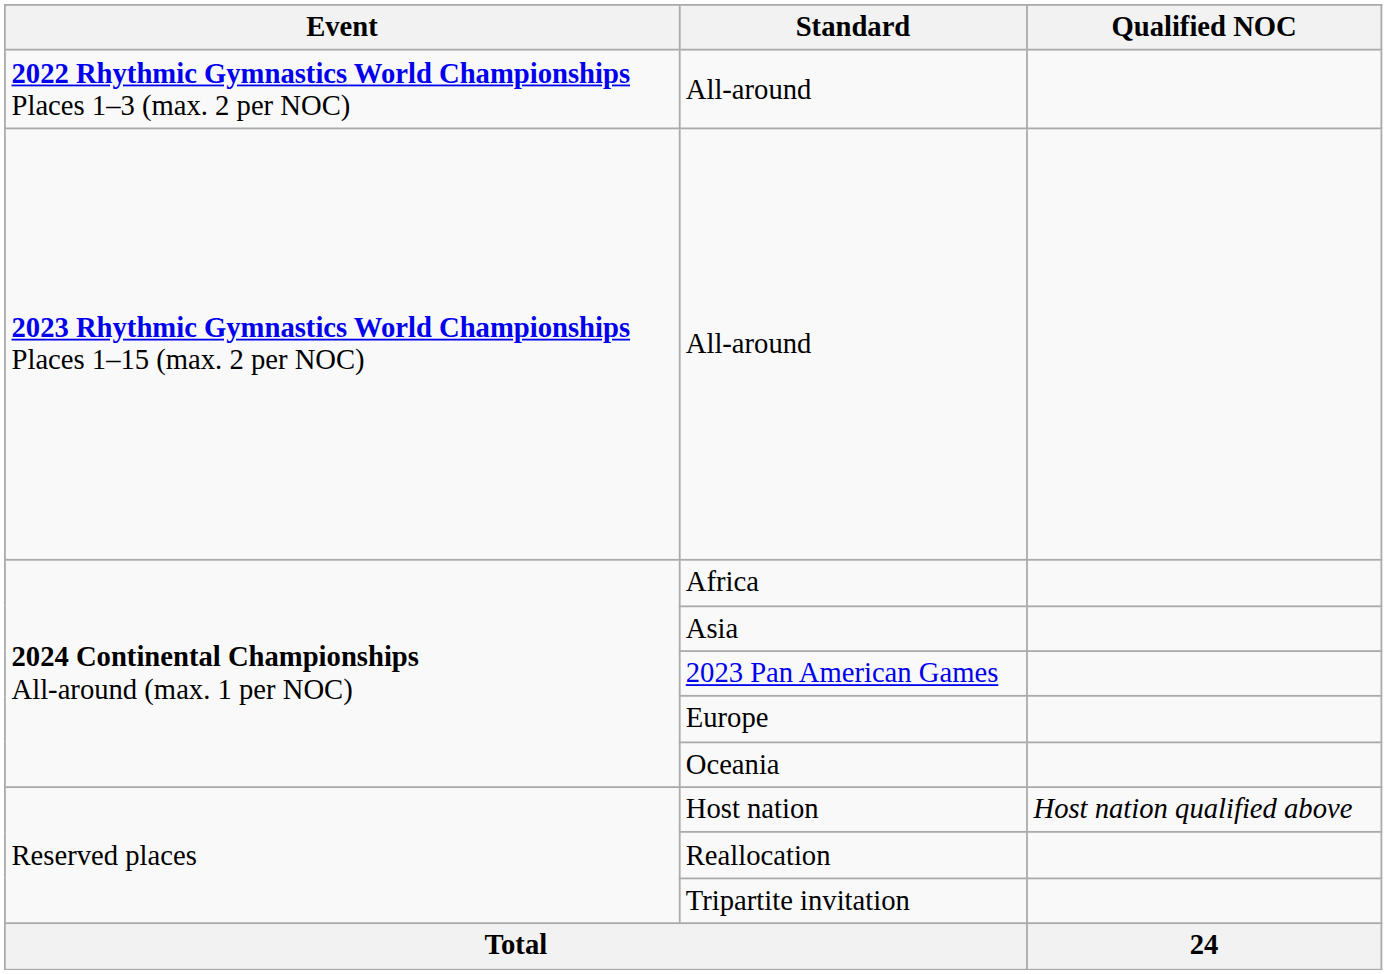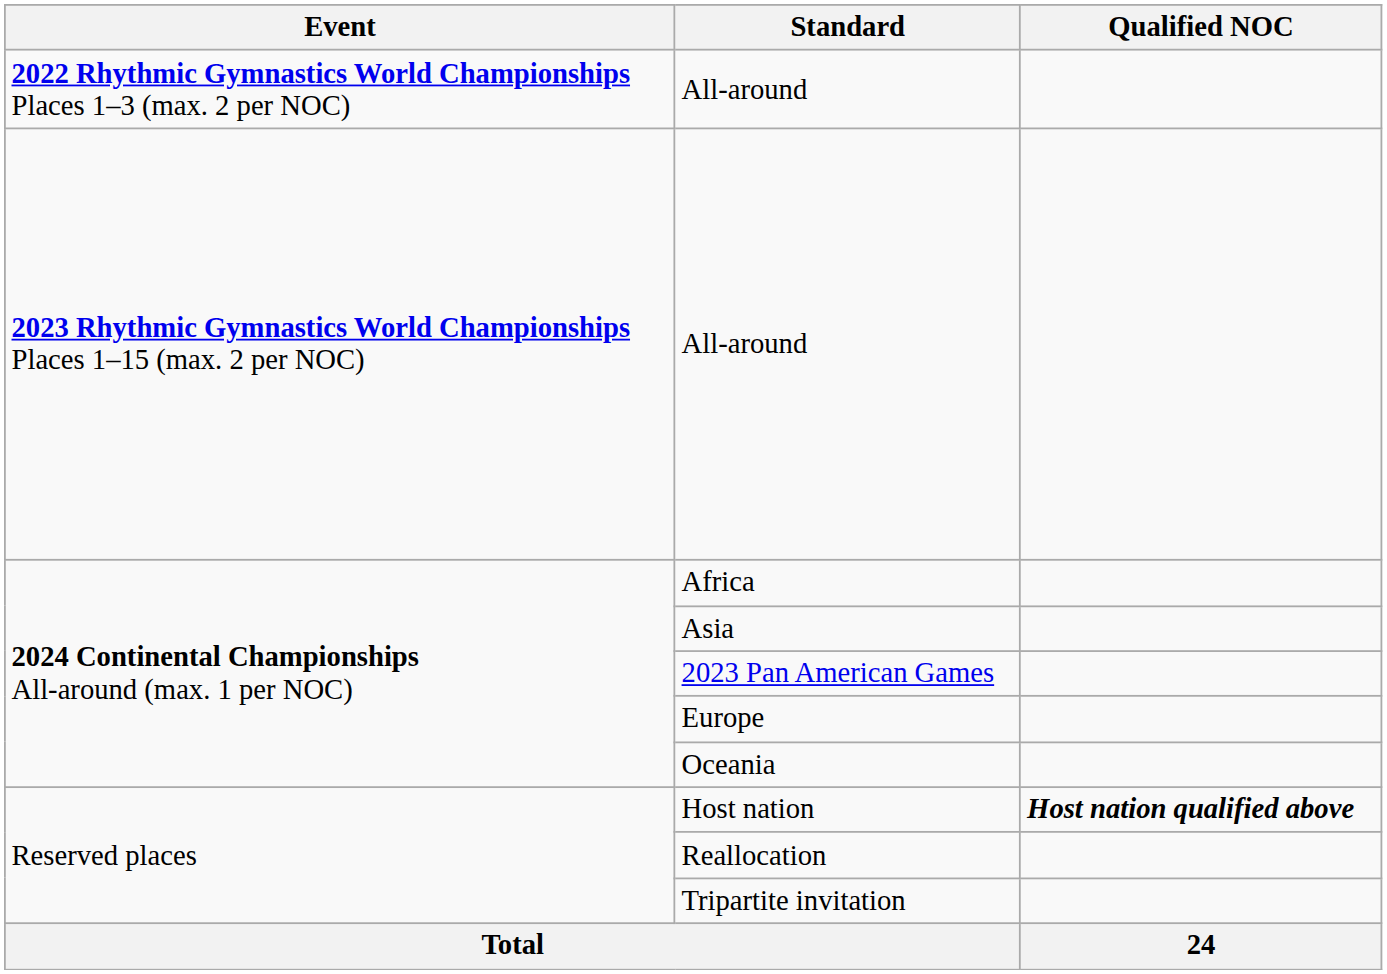Host nation | Qualified NOC: normal -> bold
